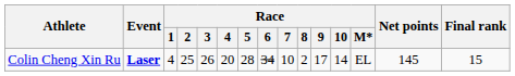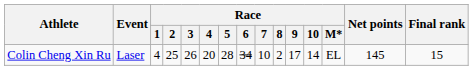Colin Cheng Xin Ru | Event: bold -> normal
